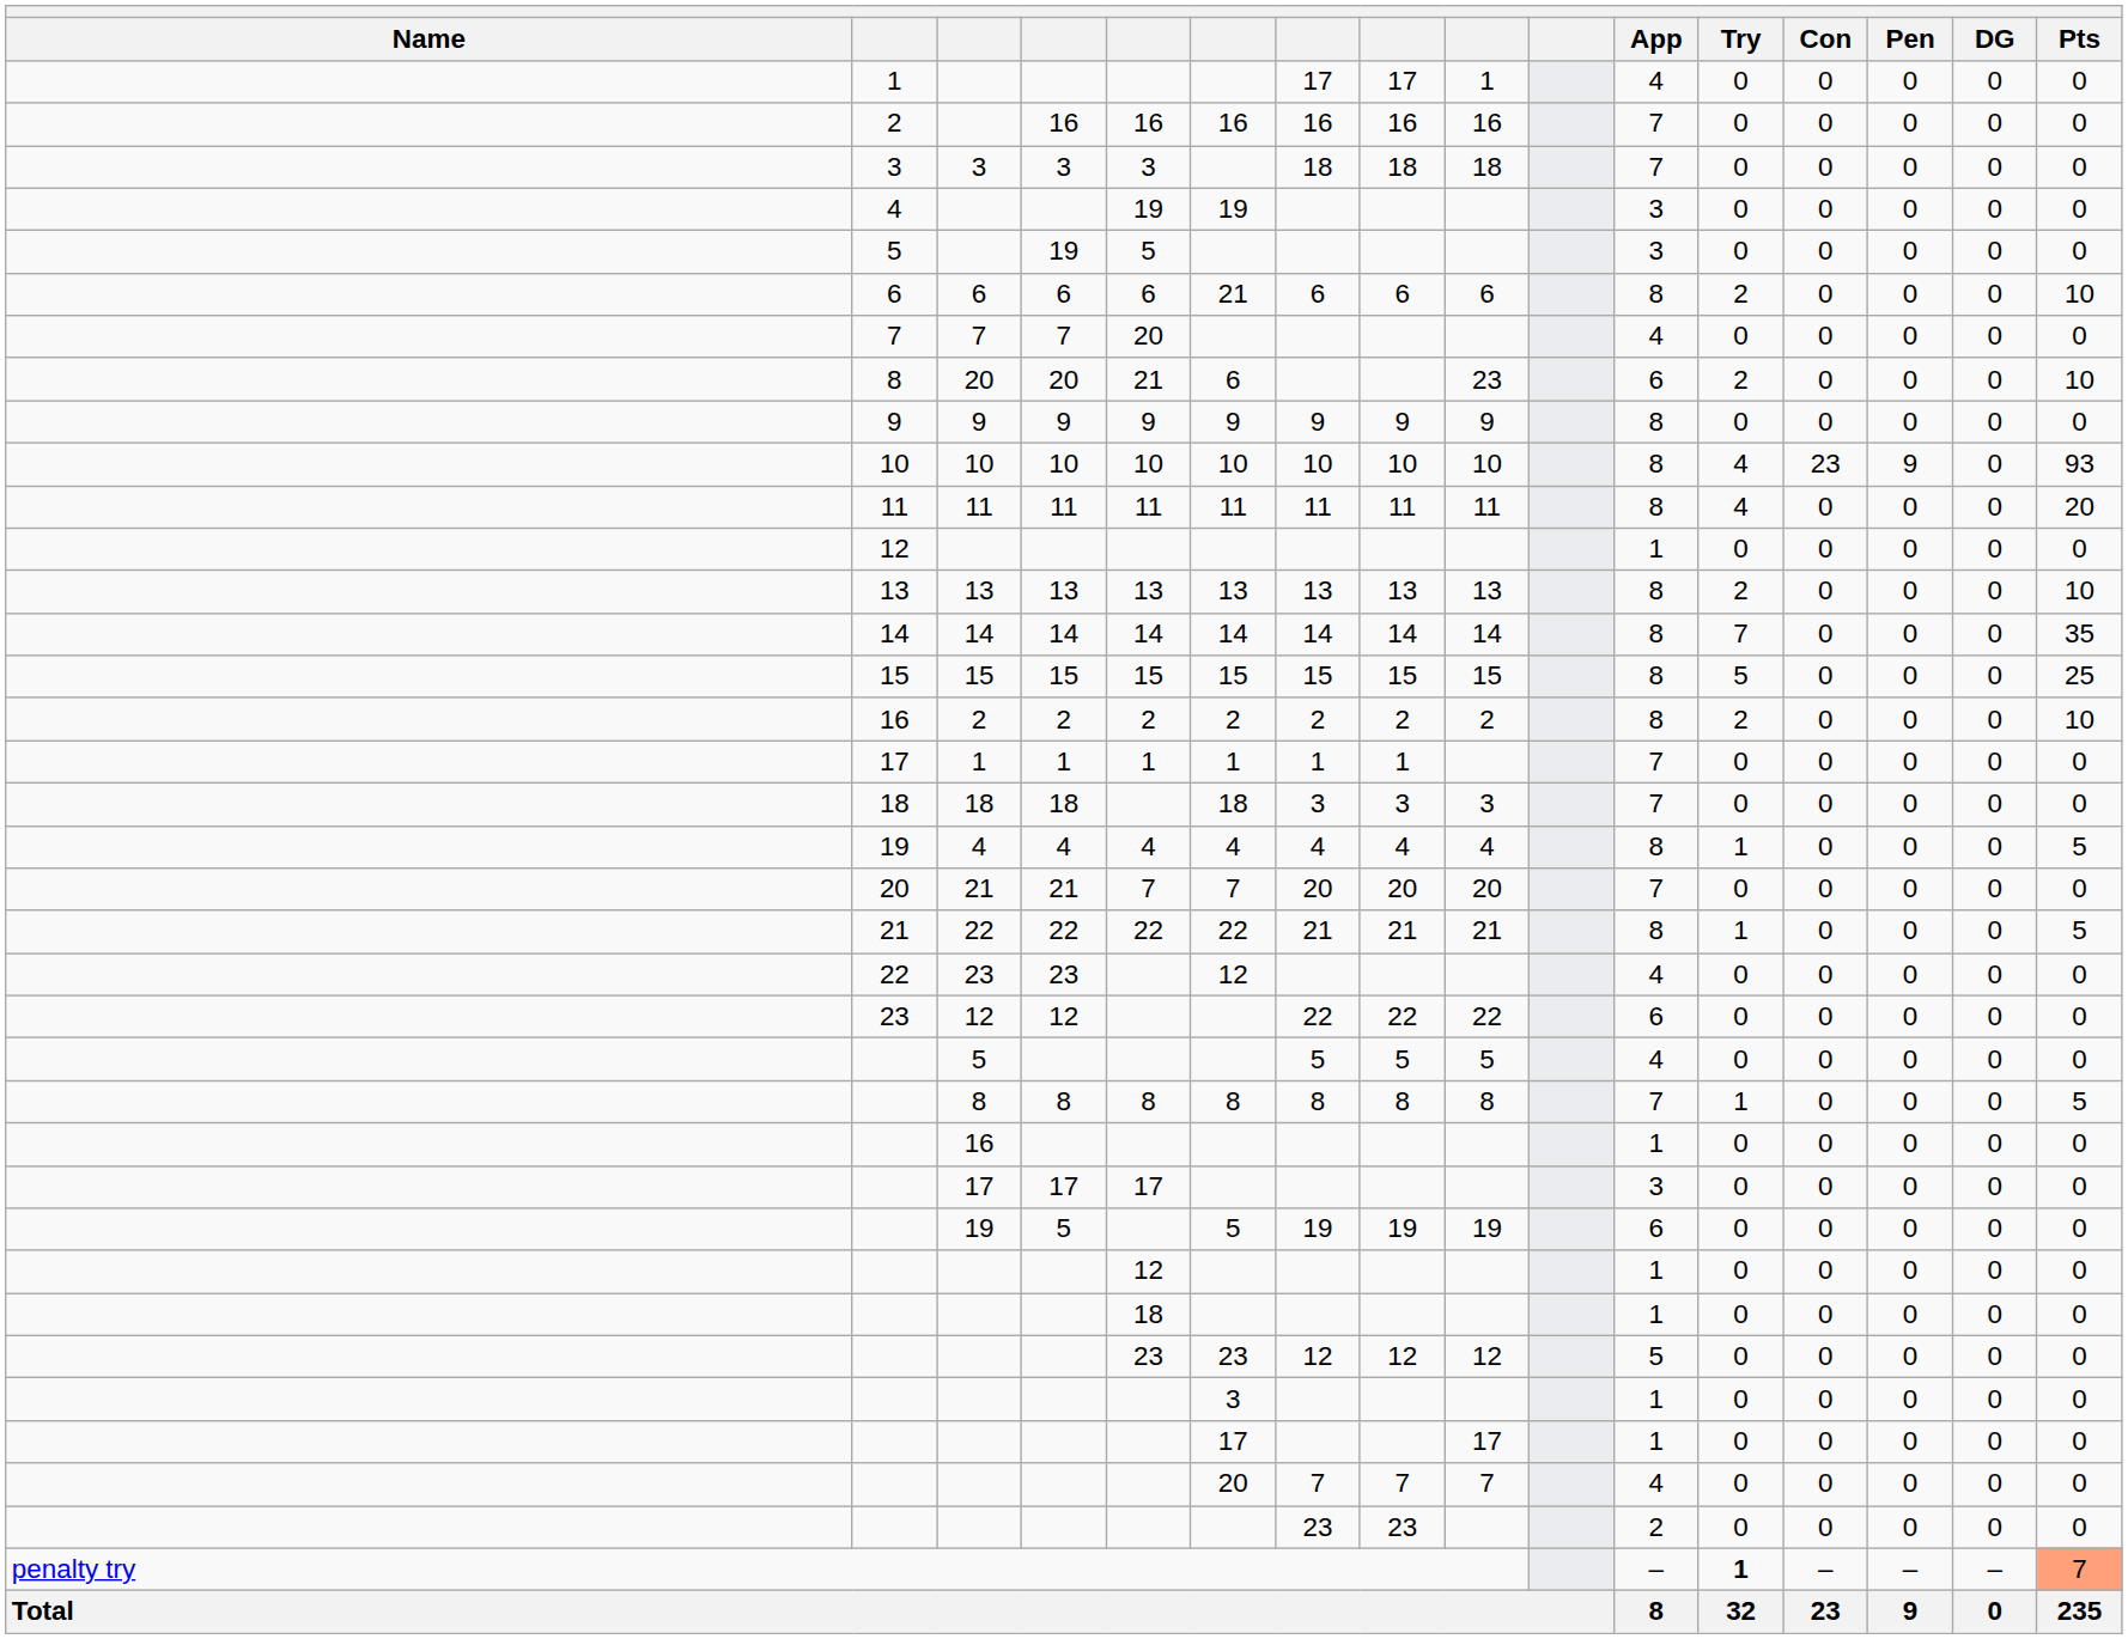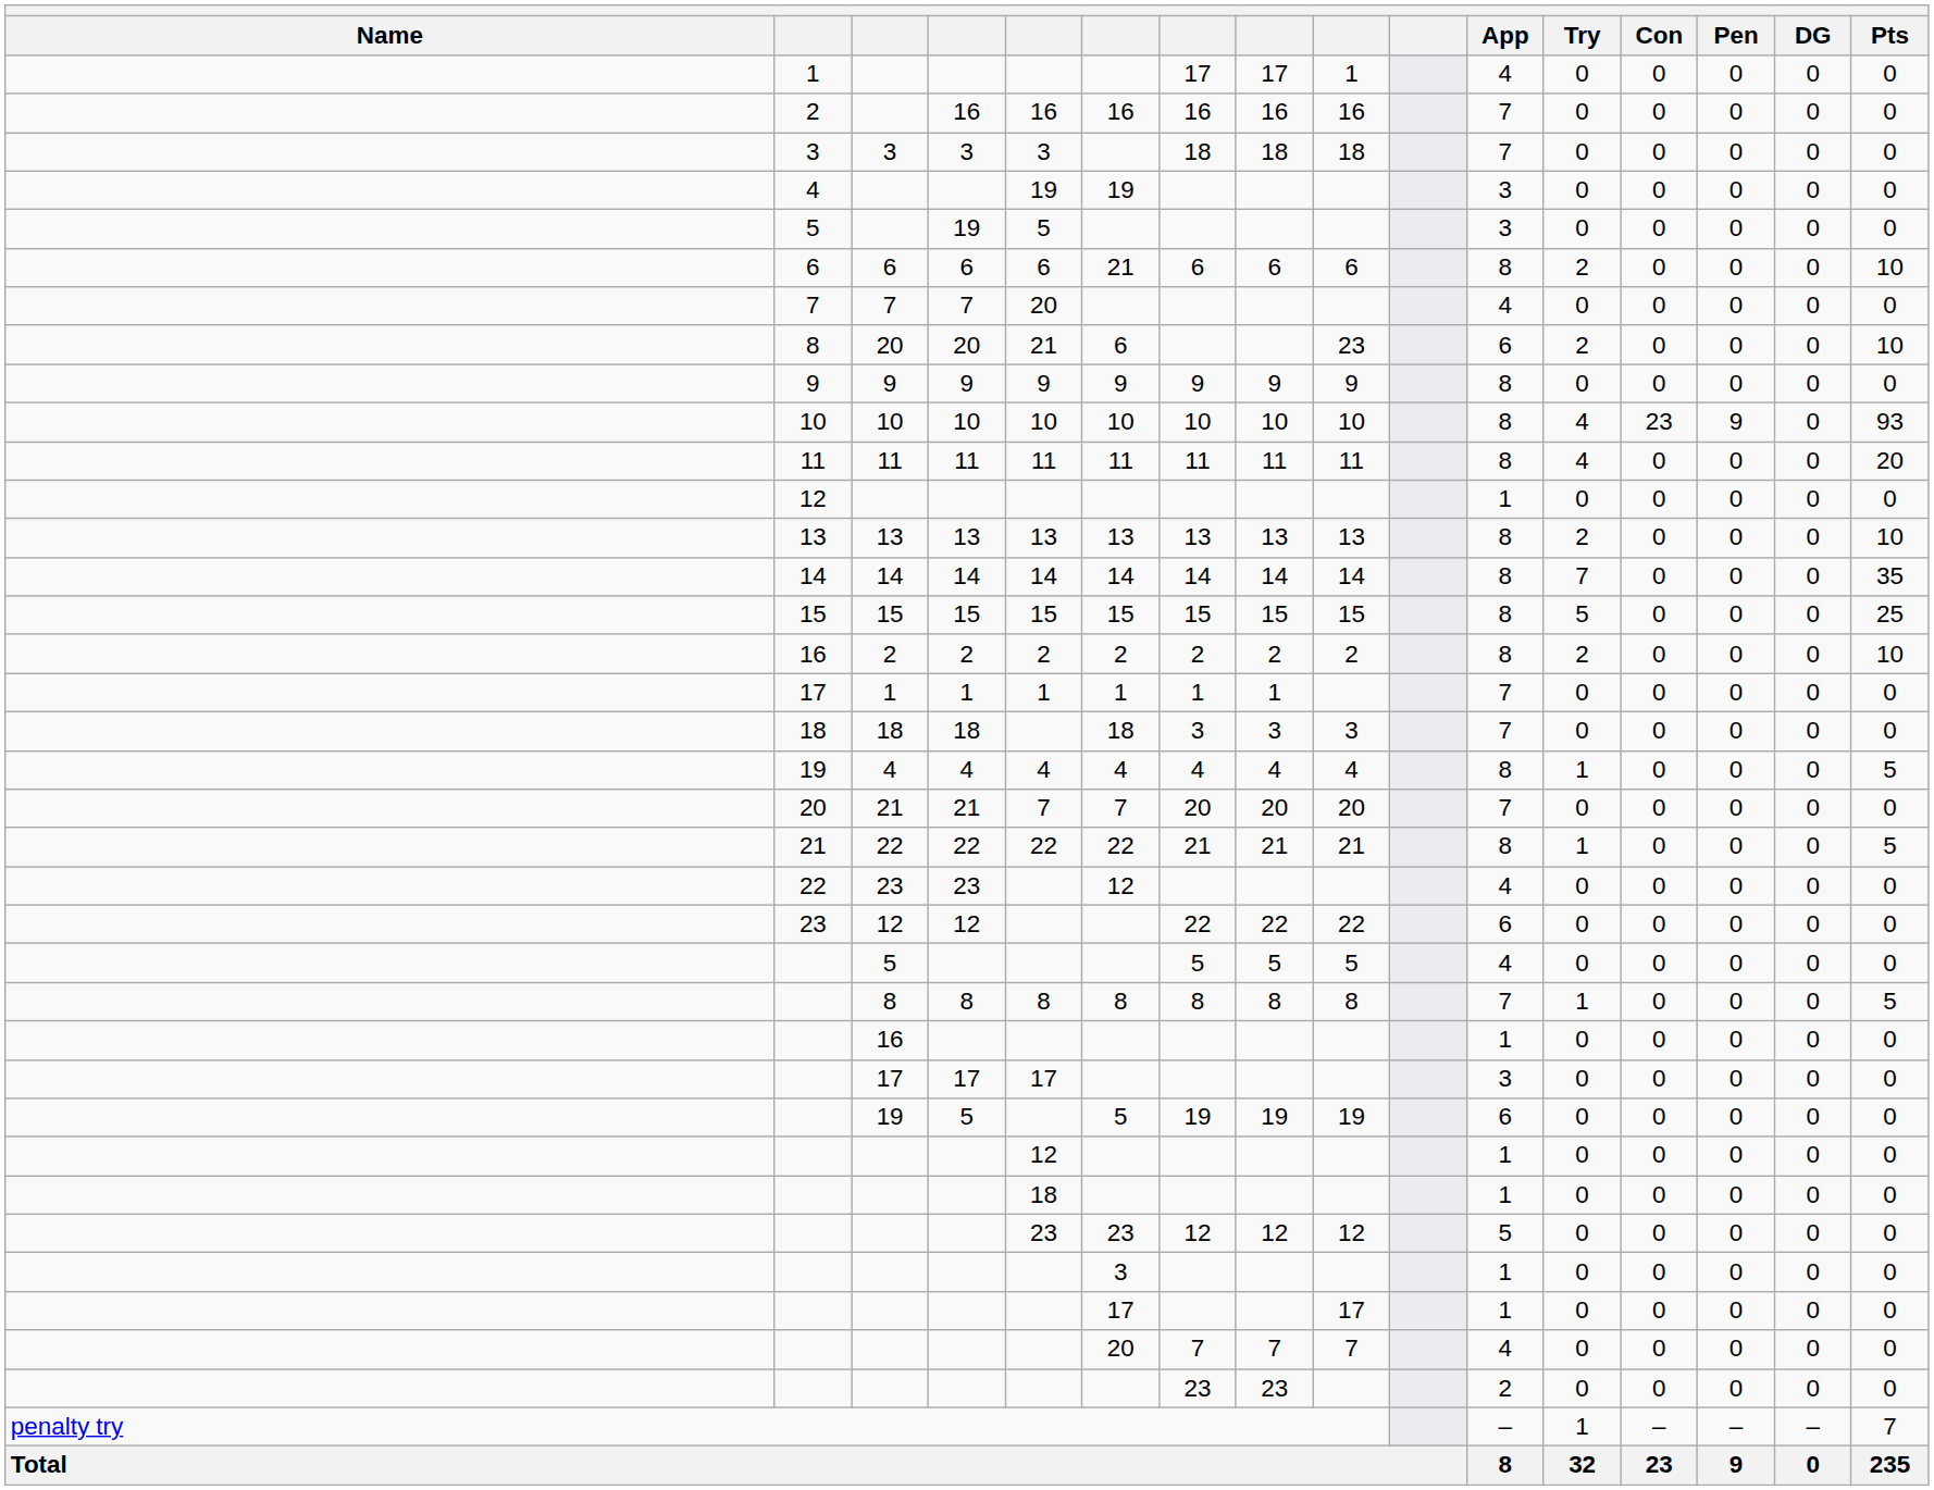penalty try | Try: bold -> normal
penalty try | Pts: lightsalmon background -> no background
